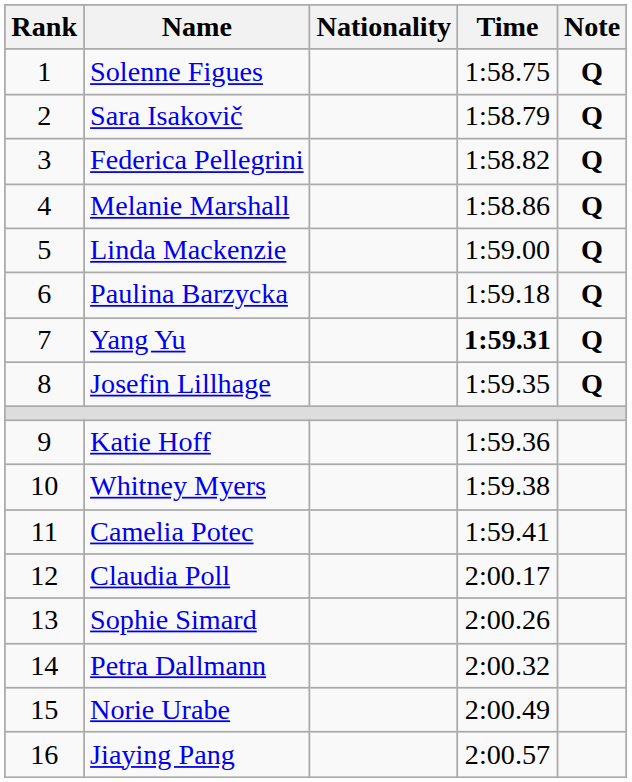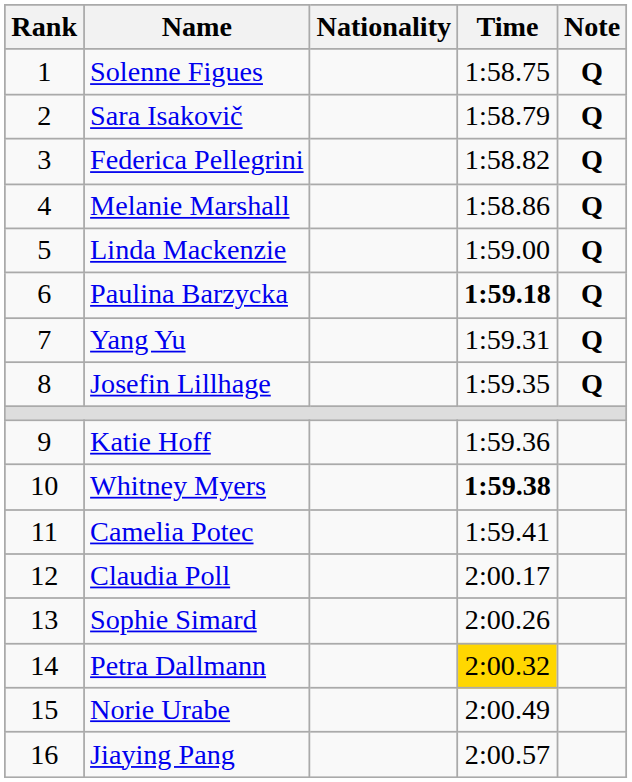Paulina Barzycka | Time: normal -> bold
Yang Yu | Time: bold -> normal
Whitney Myers | Time: normal -> bold
Petra Dallmann | Time: no background -> gold background
